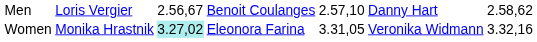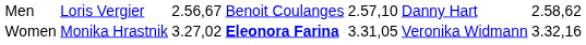Women | column 3: paleturquoise background -> no background
Women | column 4: normal -> bold
